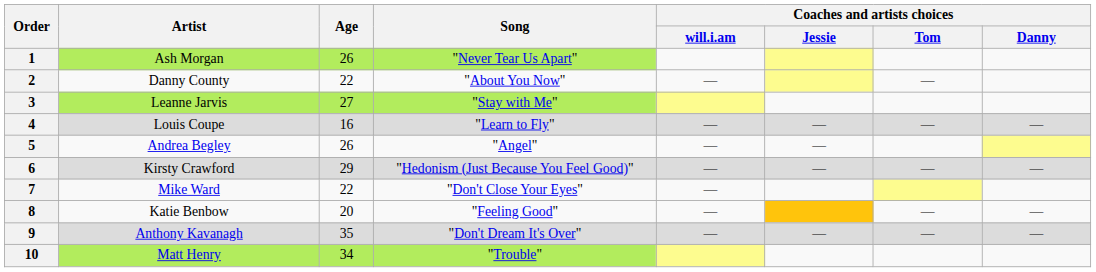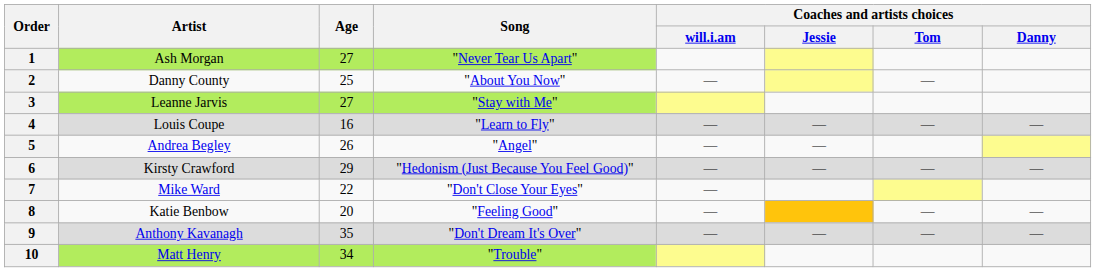1 | Age: 26 -> 27
2 | Age: 22 -> 25
